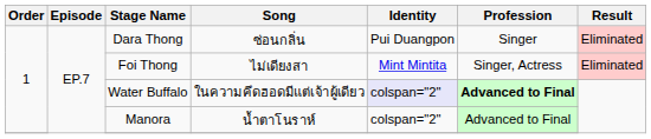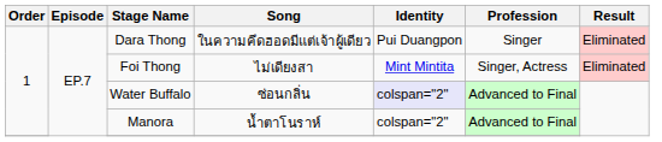Dara Thong | Song: ซ่อนกลิ่น -> ในความคึดฮอดมีแต่เจ้าผู้เดียว
Water Buffalo | Song: ในความคึดฮอดมีแต่เจ้าผู้เดียว -> ซ่อนกลิ่น
Water Buffalo | Profession: bold -> normal
